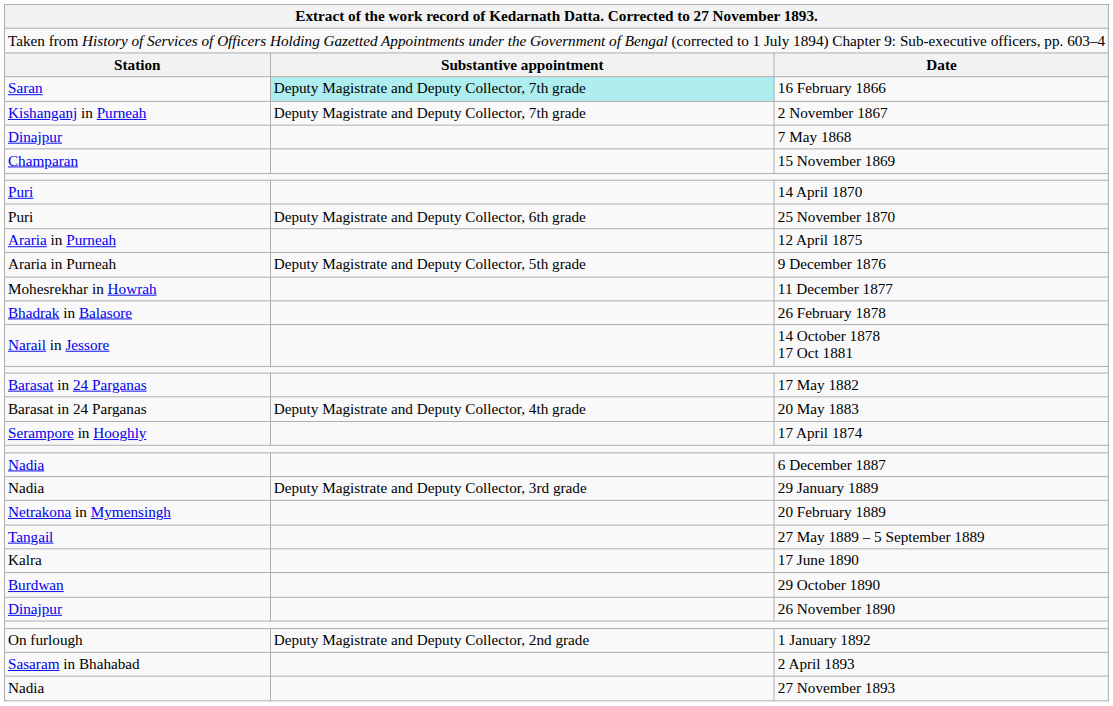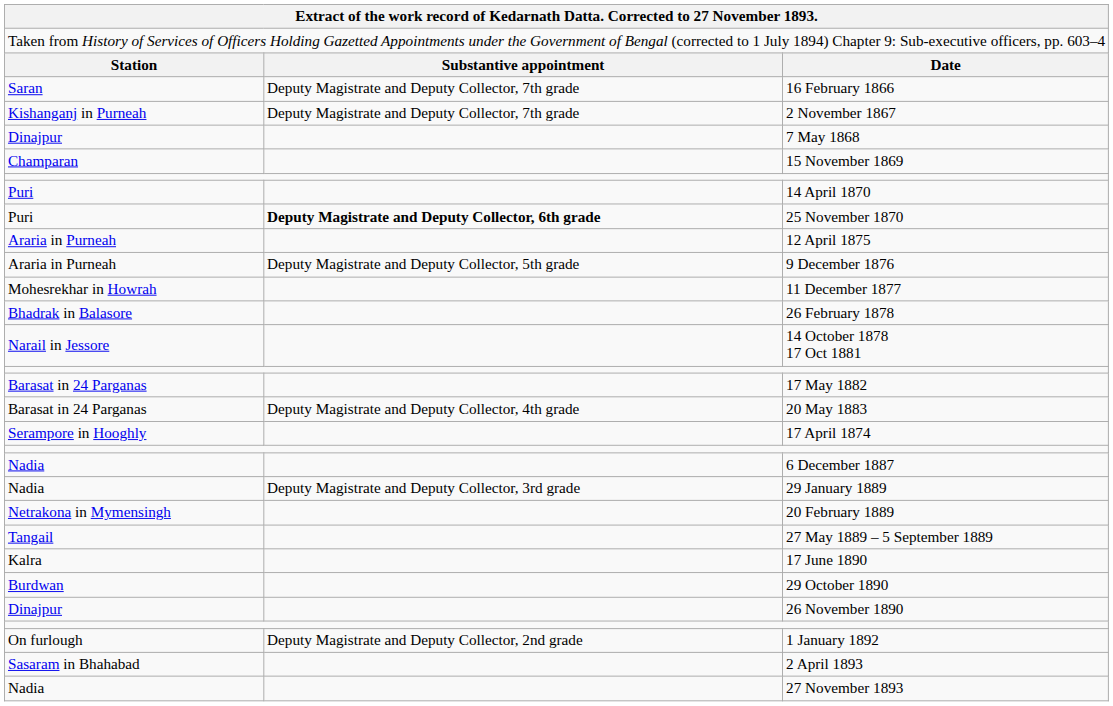16 February 1866 | column 2: paleturquoise background -> no background
25 November 1870 | column 2: normal -> bold
